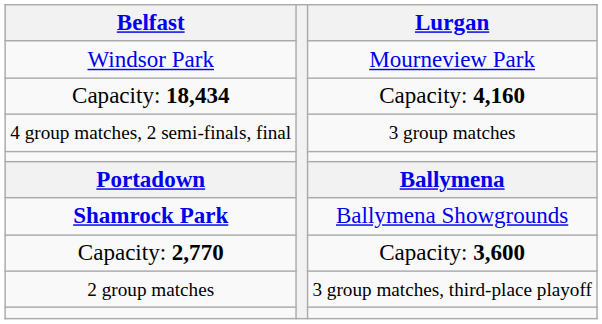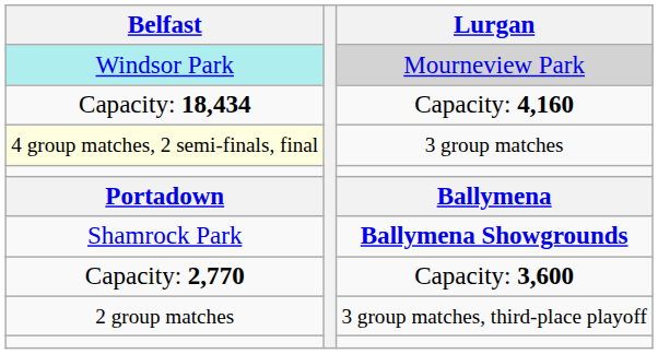Windsor Park | Belfast: no background -> paleturquoise background
Windsor Park | Lurgan: no background -> lightgrey background
4 group matches, 2 semi-finals, final | Belfast: no background -> lightyellow background
Shamrock Park | Belfast: bold -> normal
Shamrock Park | Lurgan: normal -> bold
